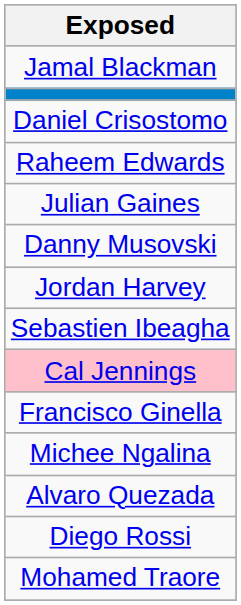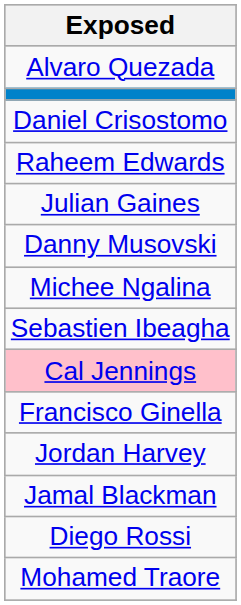row 2 | column 1: Jamal Blackman -> Alvaro Quezada
row 8 | column 1: Jordan Harvey -> Michee Ngalina
row 12 | column 1: Michee Ngalina -> Jordan Harvey
row 13 | column 1: Alvaro Quezada -> Jamal Blackman
